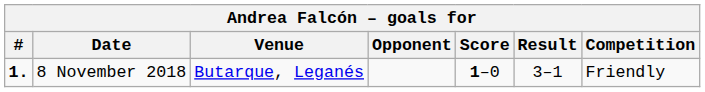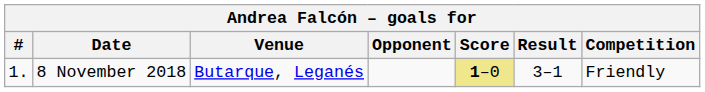8 November 2018 | #: bold -> normal
8 November 2018 | Score: no background -> khaki background
